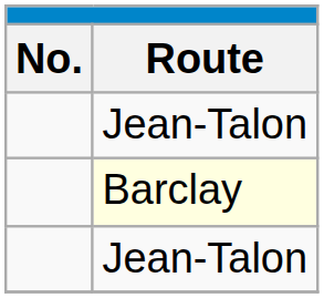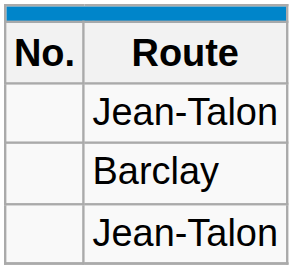Barclay | Route: lightyellow background -> no background
